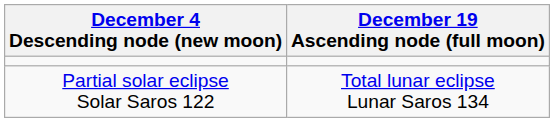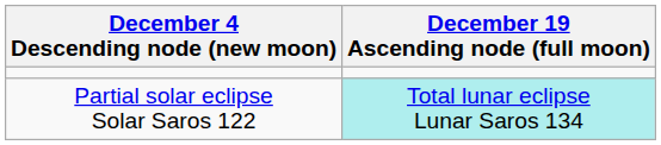row 3 | December 19 Ascending node (full moon): no background -> paleturquoise background
